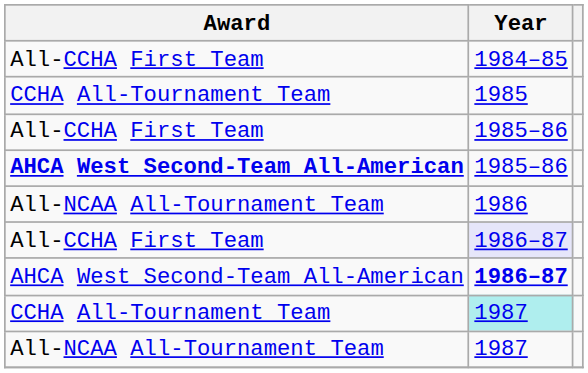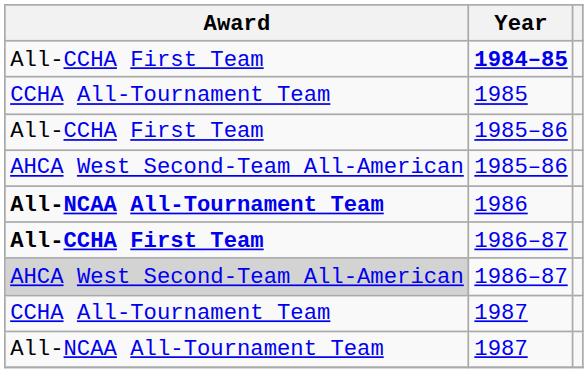row 2 | Year: normal -> bold
row 5 | Award: bold -> normal
row 6 | Award: normal -> bold
row 7 | Award: normal -> bold
row 7 | Year: lavender background -> no background
row 8 | Award: no background -> lightgrey background
row 8 | Year: bold -> normal
row 9 | Year: paleturquoise background -> no background
